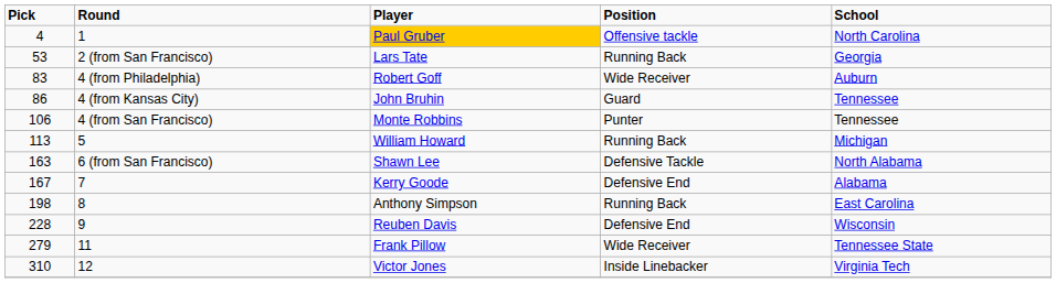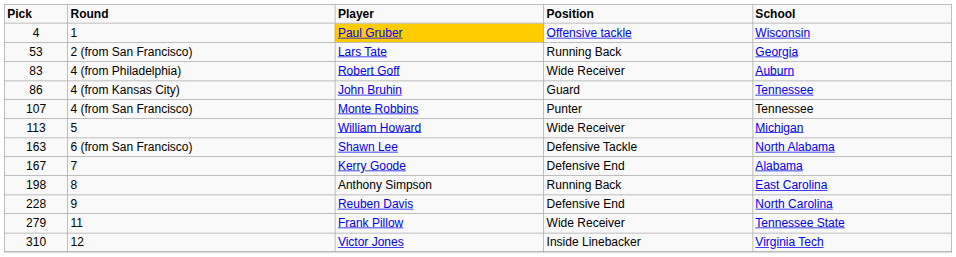Paul Gruber | School: North Carolina -> Wisconsin
Monte Robbins | Pick: 106 -> 107
William Howard | Position: Running Back -> Wide Receiver
Reuben Davis | School: Wisconsin -> North Carolina
